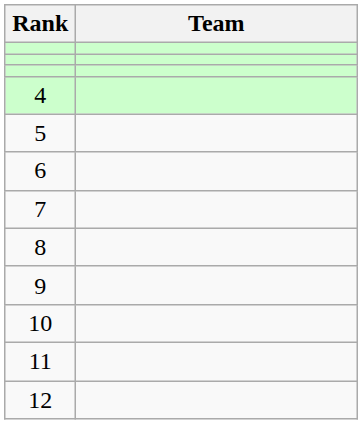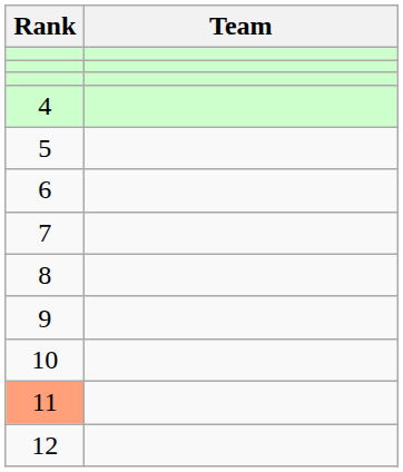row 12 | Rank: no background -> lightsalmon background
